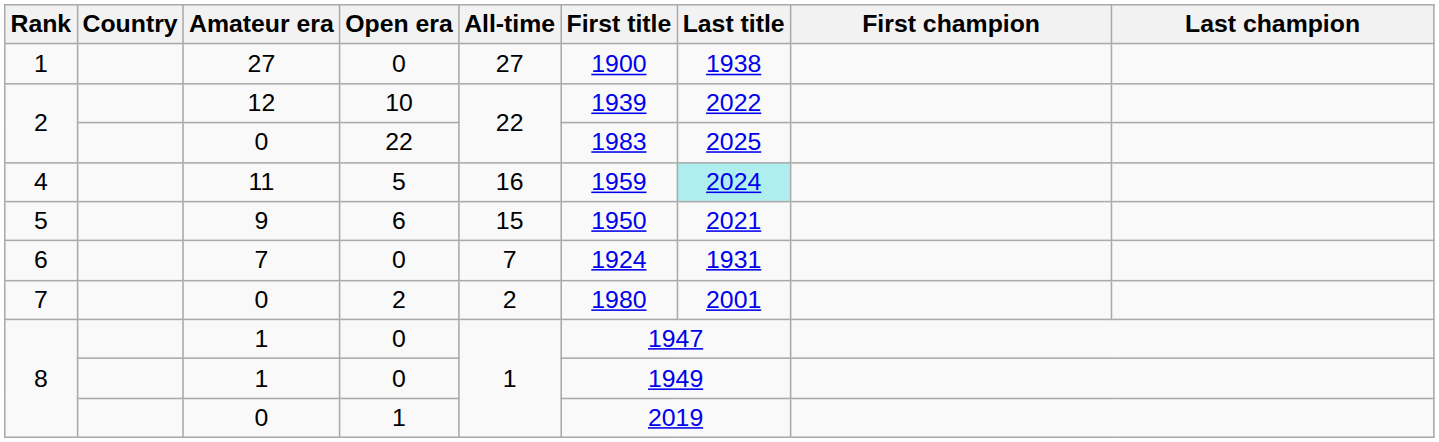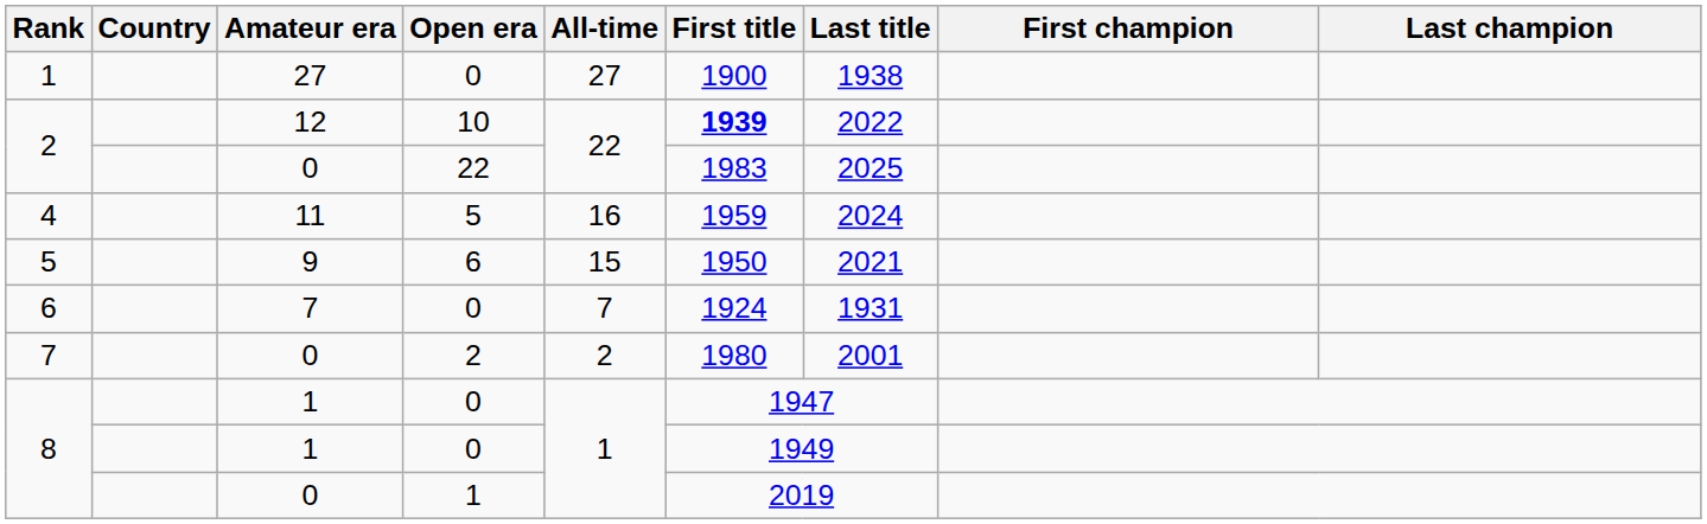2 / 12 | First title: normal -> bold
4 | Last title: paleturquoise background -> no background
